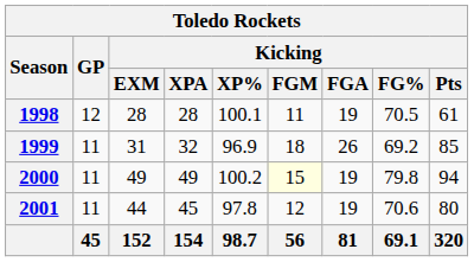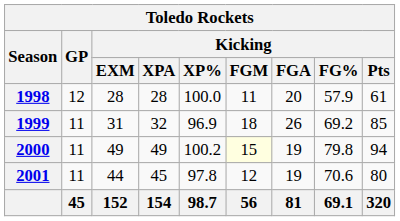1998 | Kicking / XP%: 100.1 -> 100.0
1998 | Kicking / FGA: 19 -> 20
1998 | Kicking / FG%: 70.5 -> 57.9
